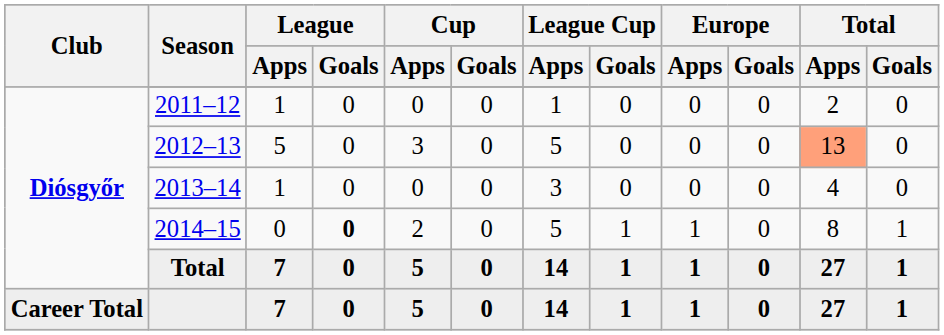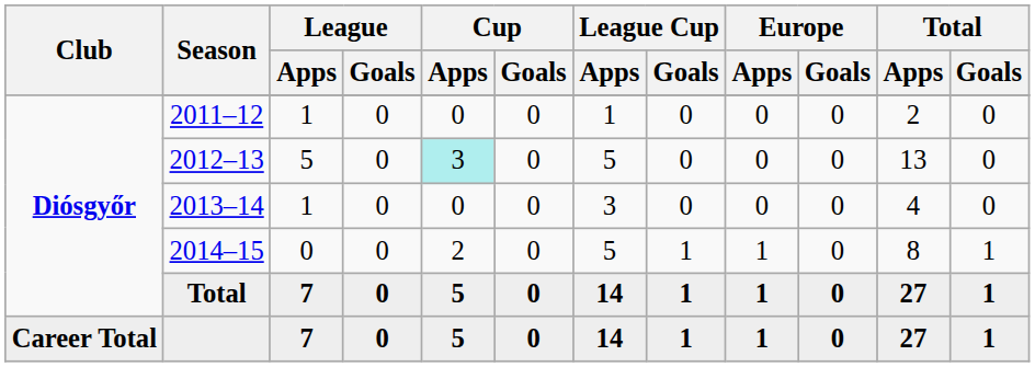2012–13 | Cup / Apps: no background -> paleturquoise background
2012–13 | Total / Apps: lightsalmon background -> no background
2014–15 | League / Goals: bold -> normal
